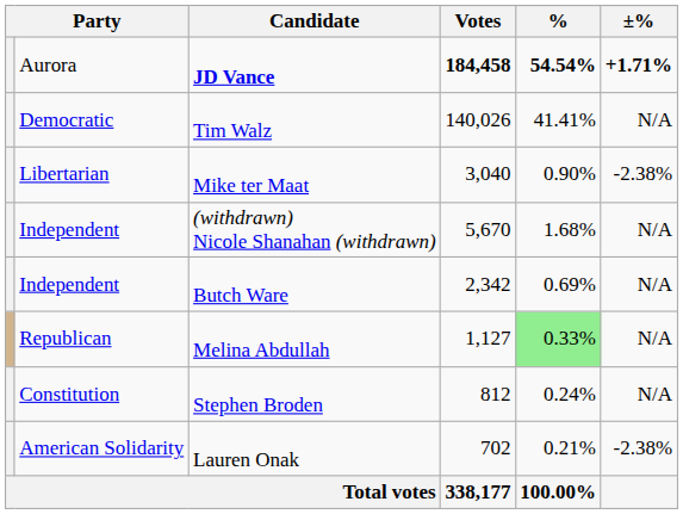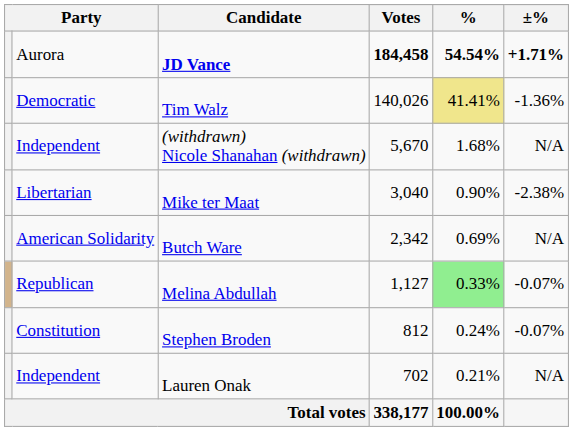Tim Walz | %: no background -> khaki background
Tim Walz | ±%: N/A -> -1.36%
rows swapped: (withdrawn) Nicole Shanahan (withdrawn) <-> Mike ter Maat
Butch Ware | column 2: Independent -> American Solidarity
Melina Abdullah | ±%: N/A -> -0.07%
Stephen Broden | ±%: N/A -> -0.07%
Lauren Onak | column 2: American Solidarity -> Independent
Lauren Onak | ±%: -2.38% -> N/A
